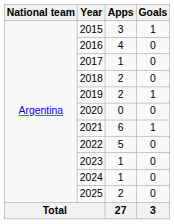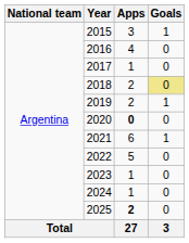2018 | Goals: no background -> khaki background
2020 | Apps: normal -> bold
2025 | Apps: normal -> bold
